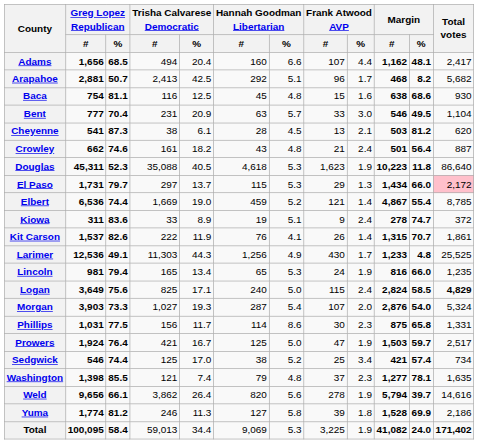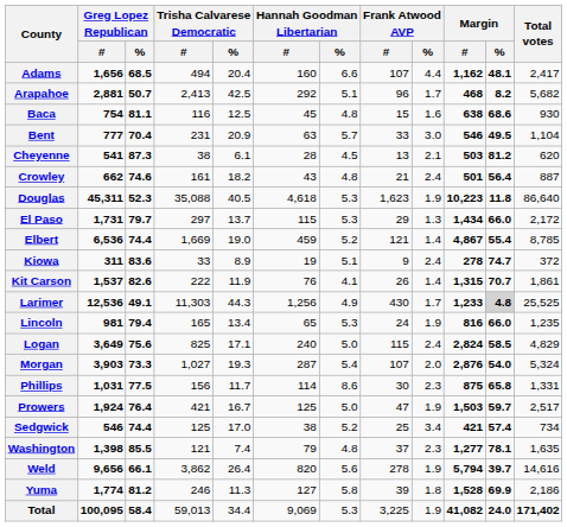El Paso | Total votes: pink background -> no background
Larimer | Margin / %: no background -> lightgrey background
Logan | Total votes: bold -> normal
